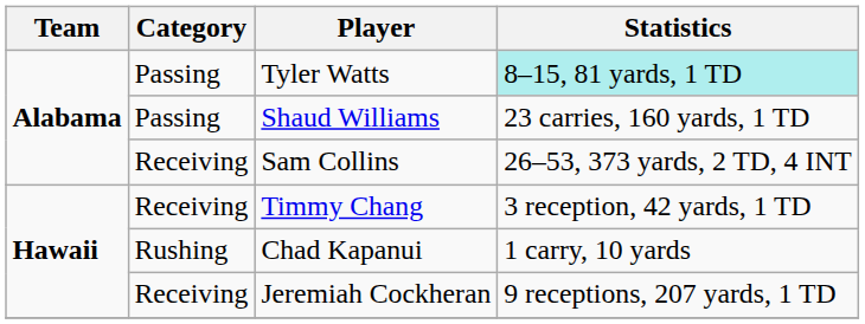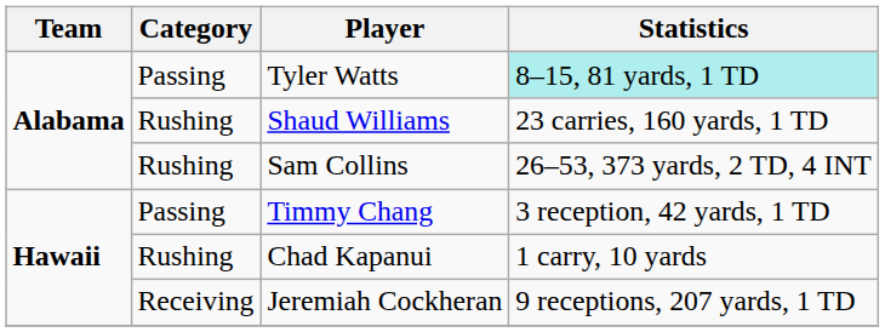Shaud Williams | Category: Passing -> Rushing
Sam Collins | Category: Receiving -> Rushing
Timmy Chang | Category: Receiving -> Passing
